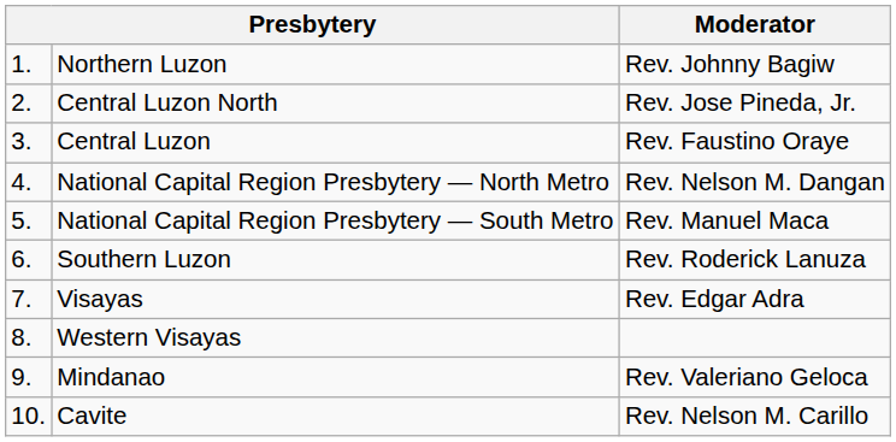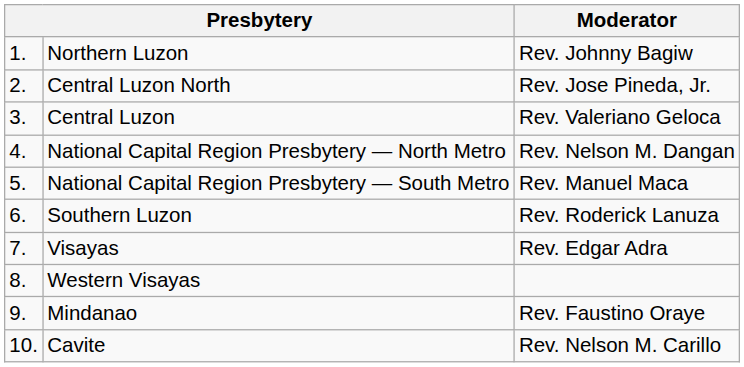Central Luzon | Moderator: Rev. Faustino Oraye -> Rev. Valeriano Geloca
Mindanao | Moderator: Rev. Valeriano Geloca -> Rev. Faustino Oraye
